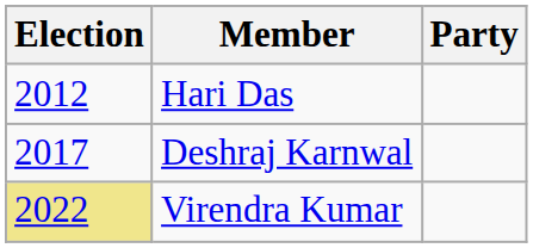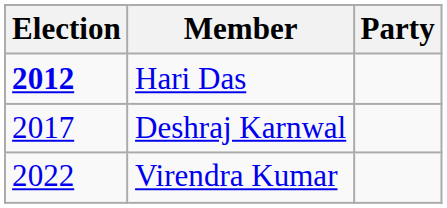Hari Das | Election: normal -> bold
Virendra Kumar | Election: khaki background -> no background
